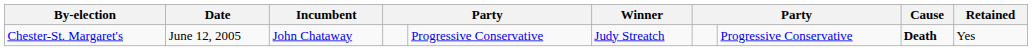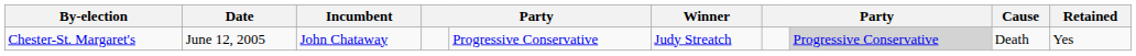Chester-St. Margaret's | column 8: no background -> lightgrey background
Chester-St. Margaret's | Cause: bold -> normal
